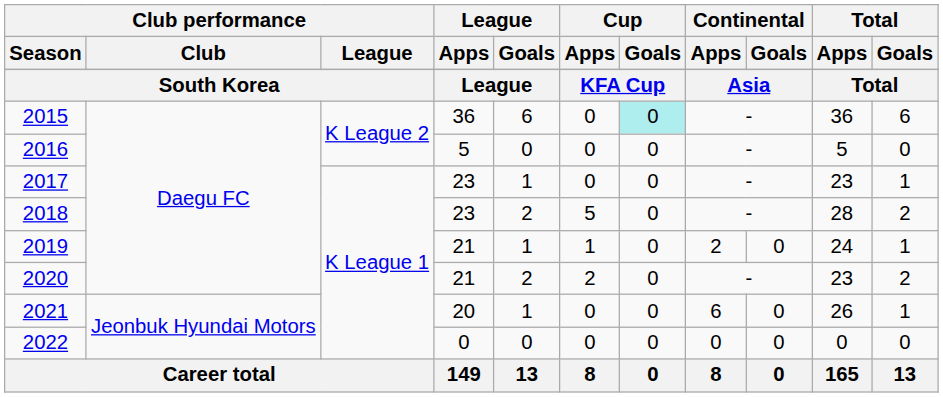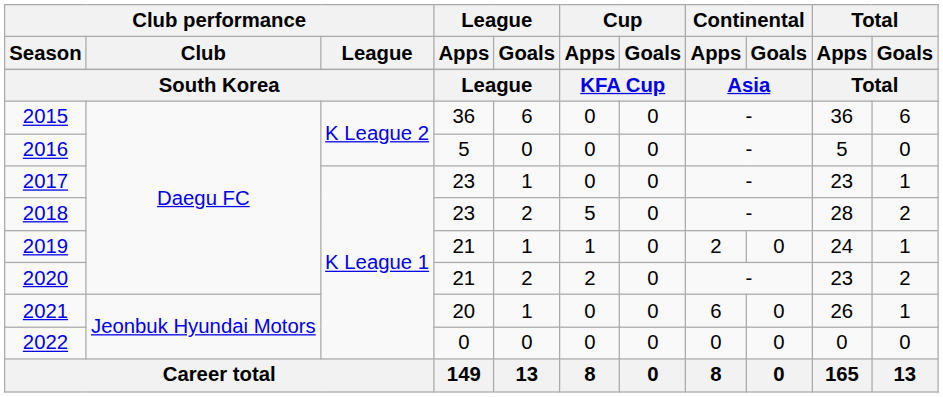2015 | Cup / Goals: paleturquoise background -> no background
